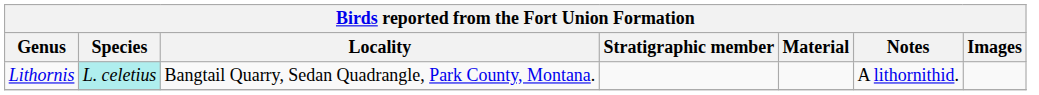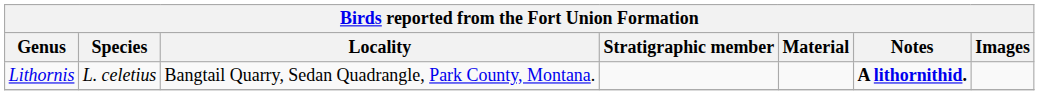Lithornis | Species: paleturquoise background -> no background
Lithornis | Notes: normal -> bold
